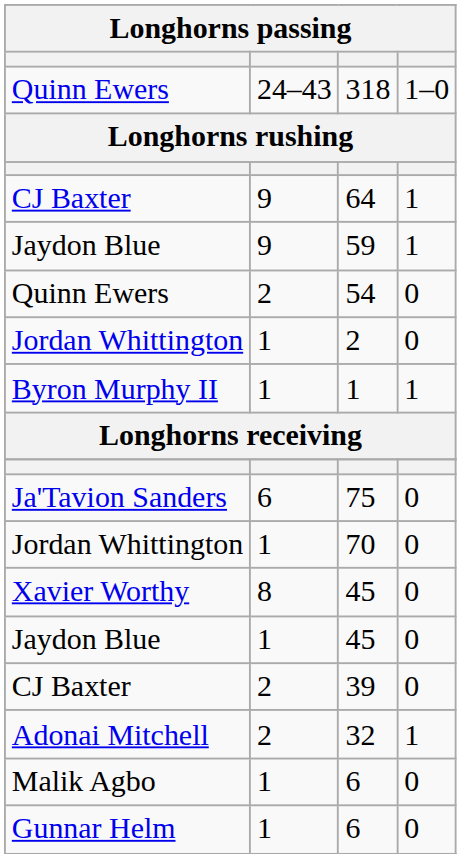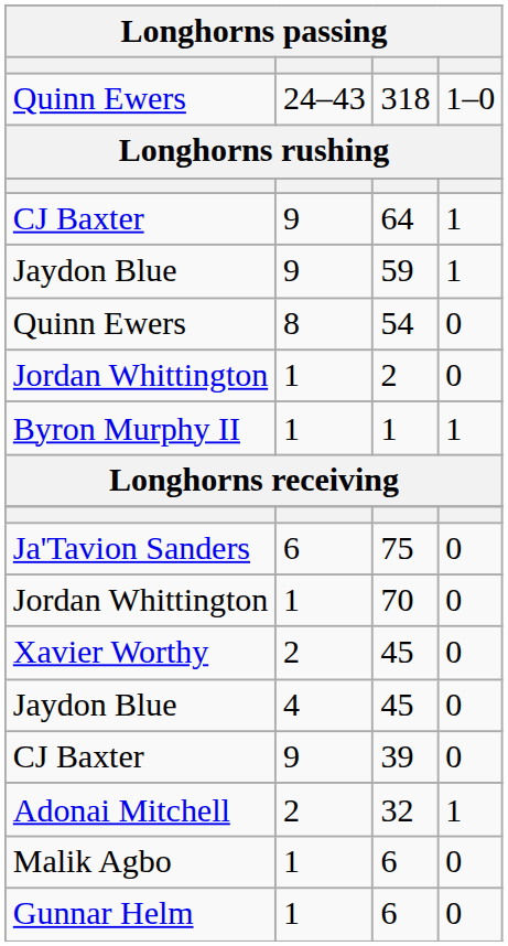54 | column 2: 2 -> 8
Xavier Worthy / 45 | column 2: 8 -> 2
Jaydon Blue / 45 | column 2: 1 -> 4
39 | column 2: 2 -> 9
